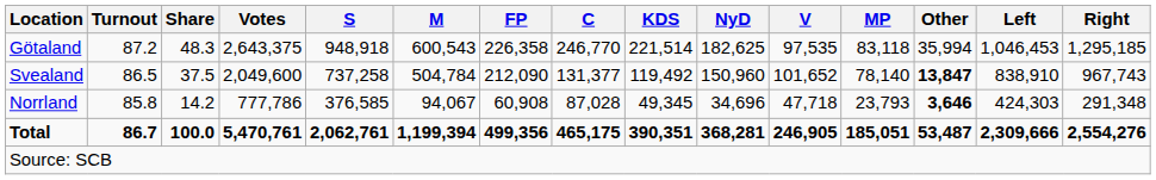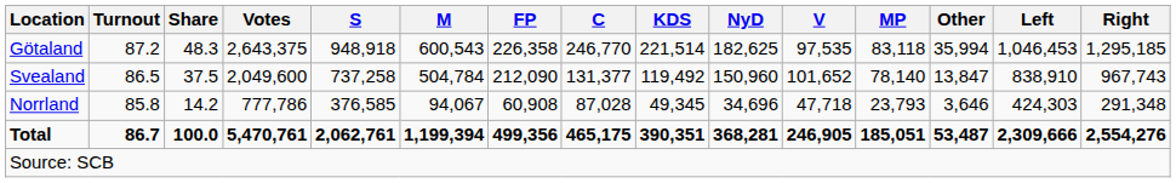Svealand | Other: bold -> normal
Norrland | Other: bold -> normal
